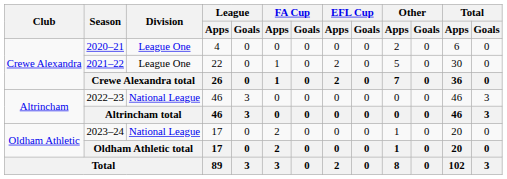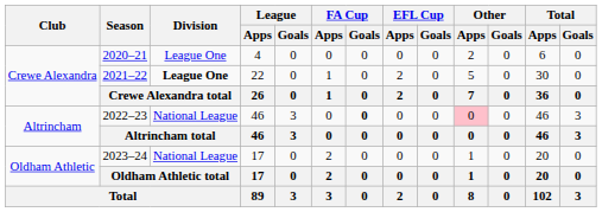2021–22 | Division: normal -> bold
2022–23 | FA Cup / Goals: normal -> bold
2022–23 | Other / Apps: no background -> pink background
